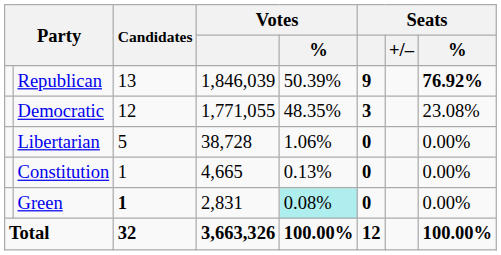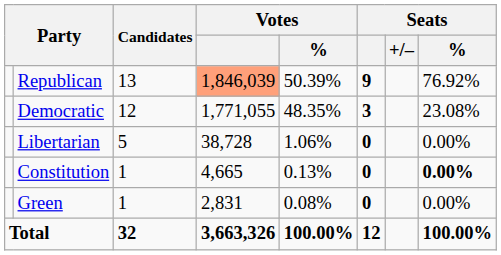Republican | Votes: no background -> lightsalmon background
Republican | Seats / %: bold -> normal
Constitution | Seats / %: normal -> bold
Green | Candidates: bold -> normal
Green | Votes / %: paleturquoise background -> no background
